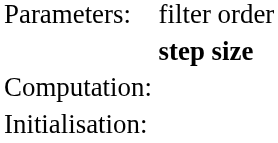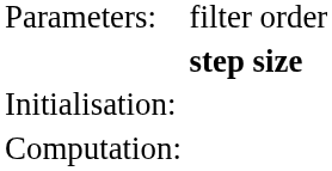row 3 | column 1: Computation: -> Initialisation:
row 4 | column 1: Initialisation: -> Computation:
